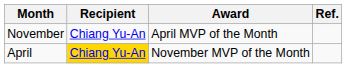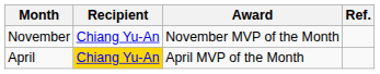November | Award: April MVP of the Month -> November MVP of the Month
April | Award: November MVP of the Month -> April MVP of the Month
